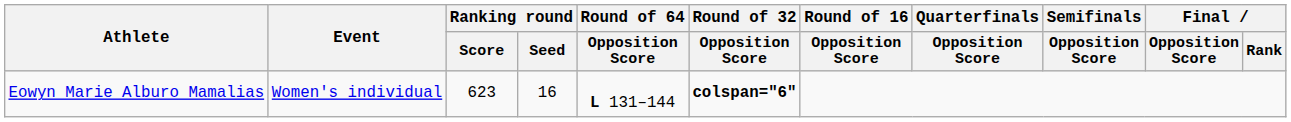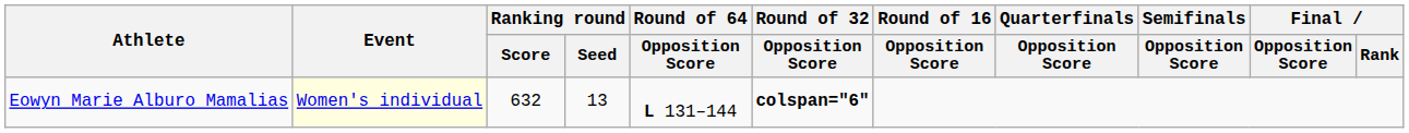Eowyn Marie Alburo Mamalias | Event: no background -> lightyellow background
Eowyn Marie Alburo Mamalias | Ranking round / Score: 623 -> 632
Eowyn Marie Alburo Mamalias | Ranking round / Seed: 16 -> 13
